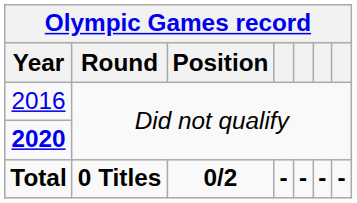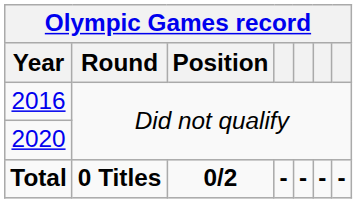2020 | Year: bold -> normal
